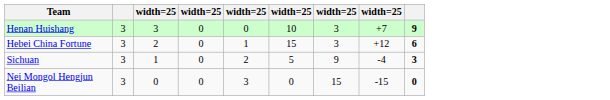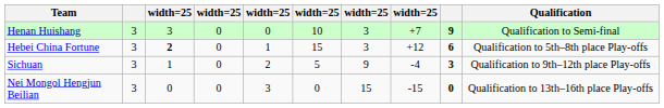+ column: Qualification | Qualification to Semi-final | Qualification to 5th–8th place Play-offs | Qualification to 9th–12th place Play-offs | Qualification to 13th–16th place Play-offs
Hebei China Fortune | column 3: normal -> bold
